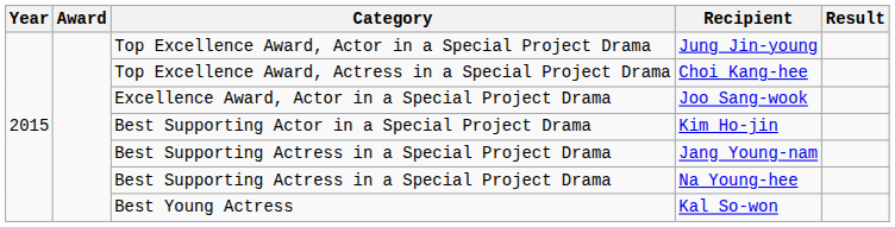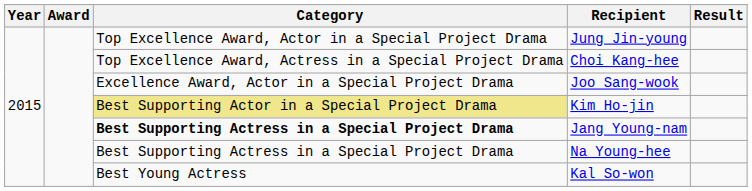Kim Ho-jin | Category: no background -> khaki background
Jang Young-nam | Category: normal -> bold
